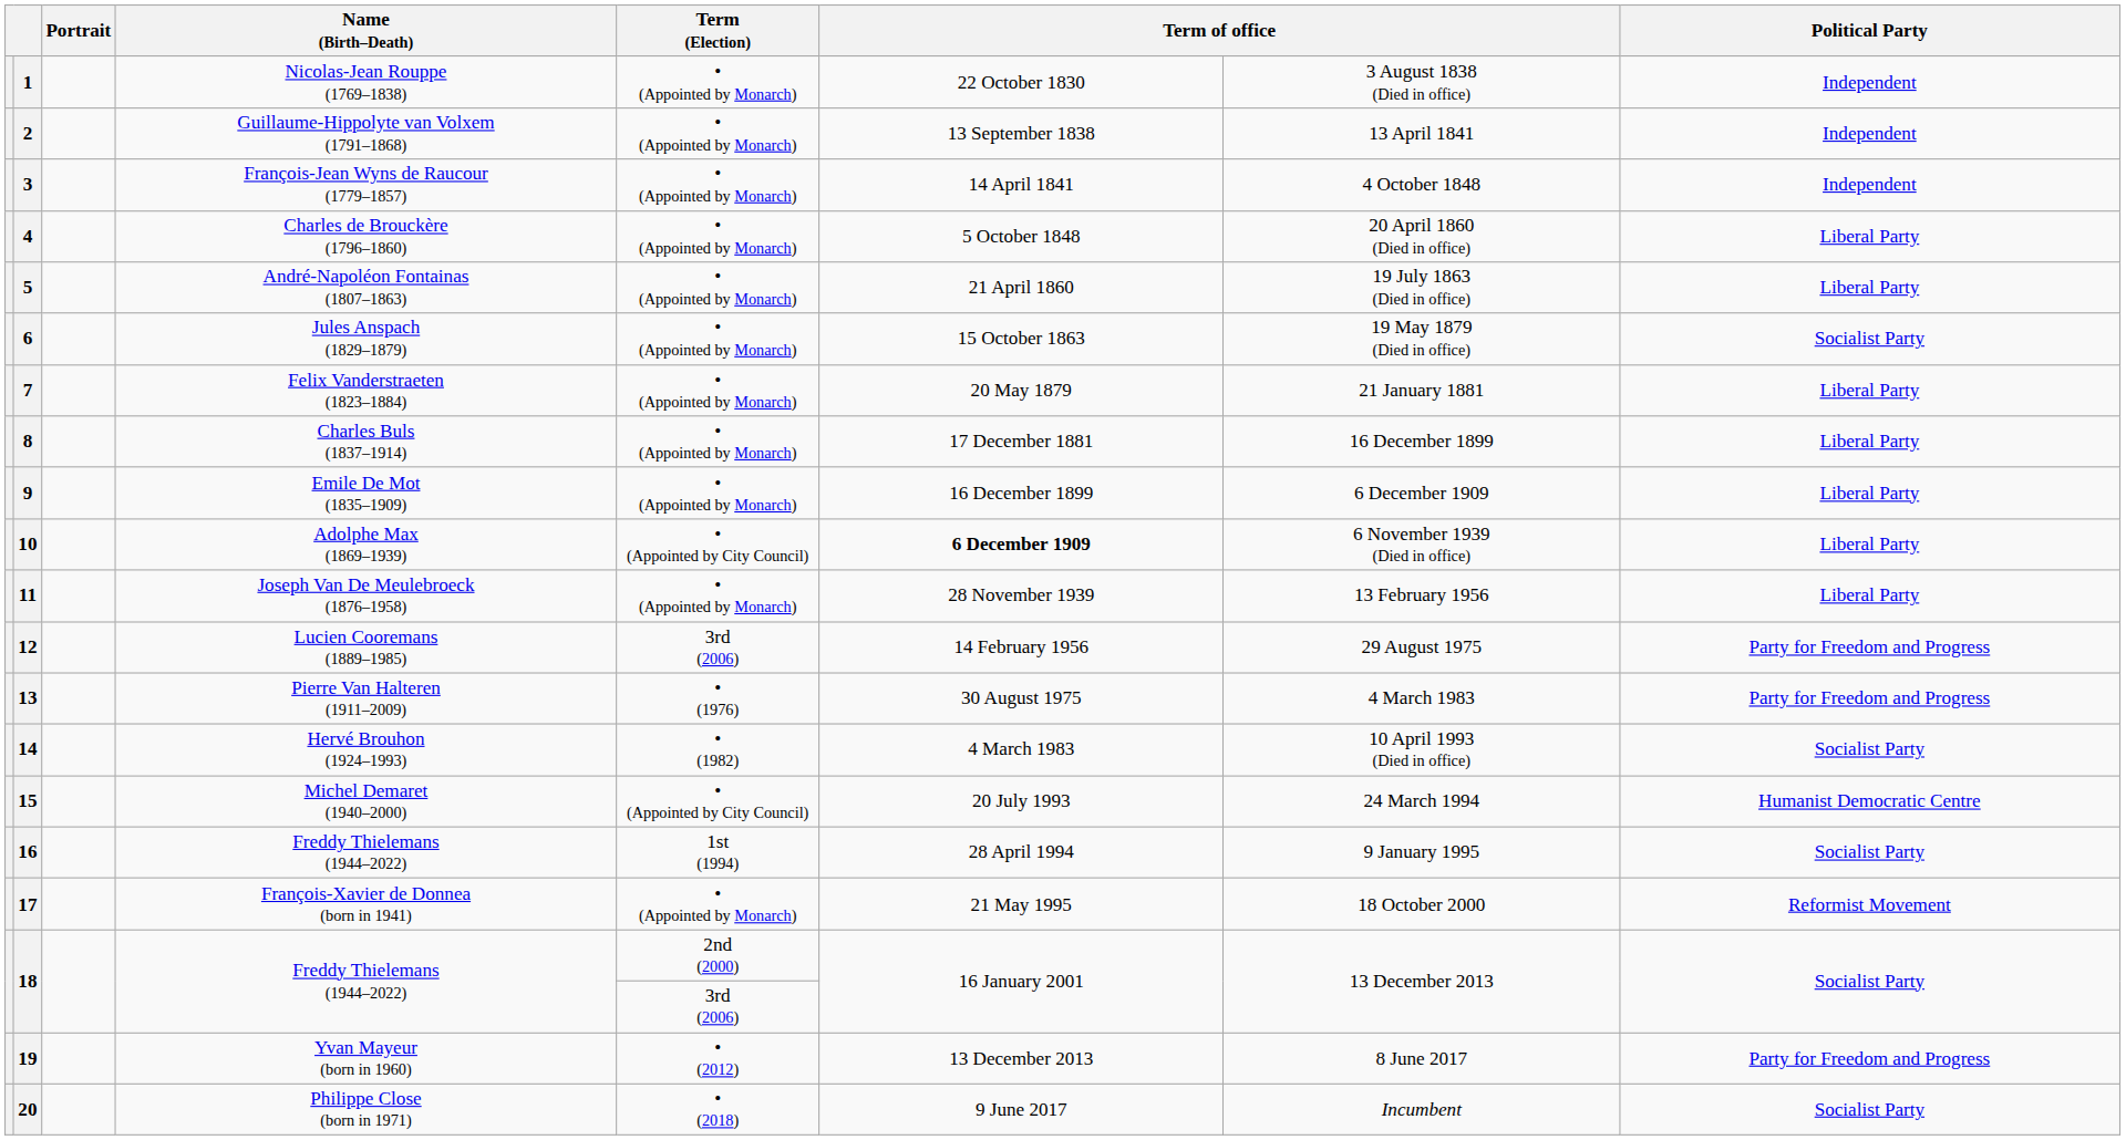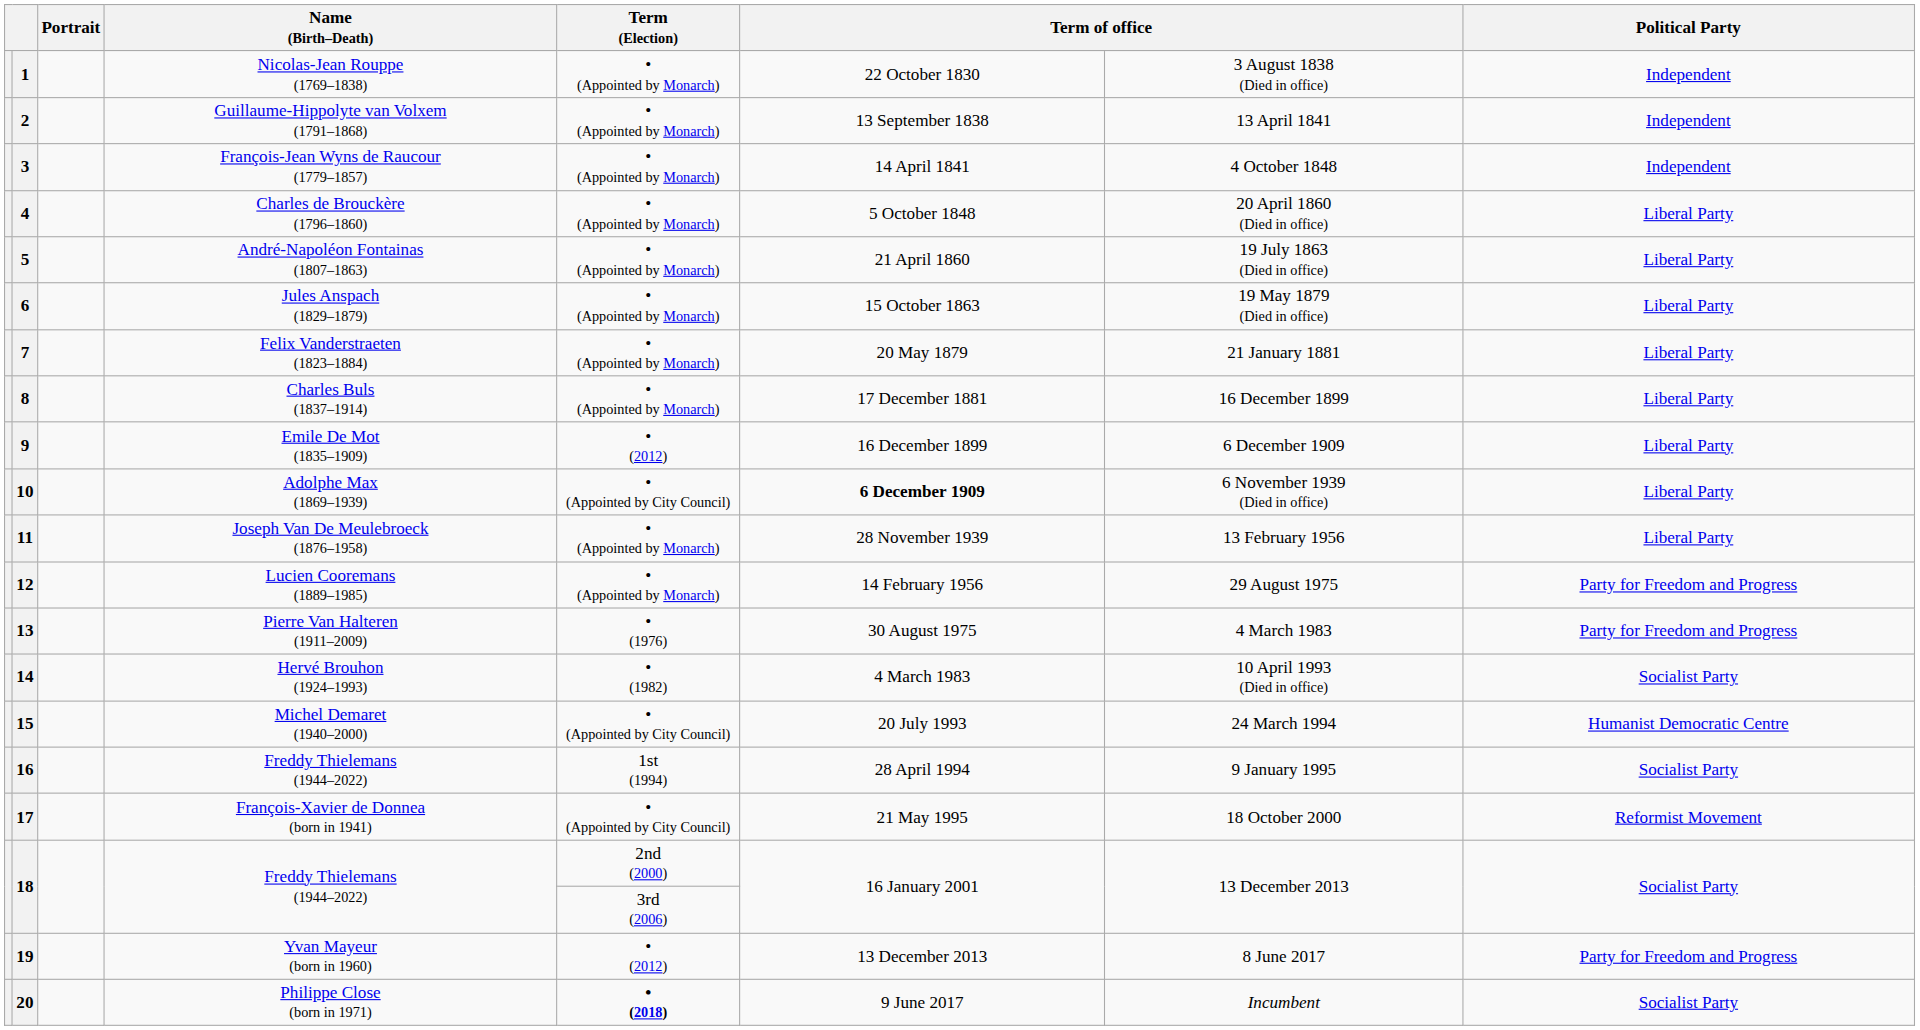6 | Political Party: Socialist Party -> Liberal Party
9 | Term (Election): • (Appointed by Monarch) -> • (2012)
12 | Term (Election): 3rd (2006) -> • (Appointed by Monarch)
17 | Term (Election): • (Appointed by Monarch) -> • (Appointed by City Council)
20 | Term (Election): normal -> bold
